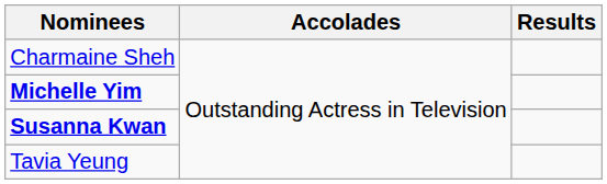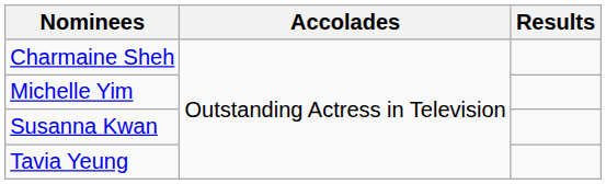Michelle Yim | Nominees: bold -> normal
Susanna Kwan | Nominees: bold -> normal
